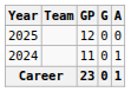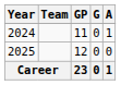rows swapped: 2024 <-> 2025
